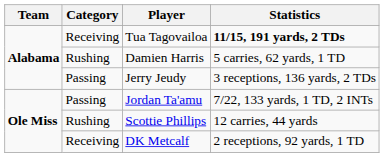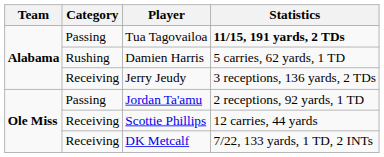Tua Tagovailoa | Category: Receiving -> Passing
Jerry Jeudy | Category: Passing -> Receiving
Jordan Ta'amu | Statistics: 7/22, 133 yards, 1 TD, 2 INTs -> 2 receptions, 92 yards, 1 TD
Scottie Phillips | Category: Rushing -> Receiving
DK Metcalf | Statistics: 2 receptions, 92 yards, 1 TD -> 7/22, 133 yards, 1 TD, 2 INTs
